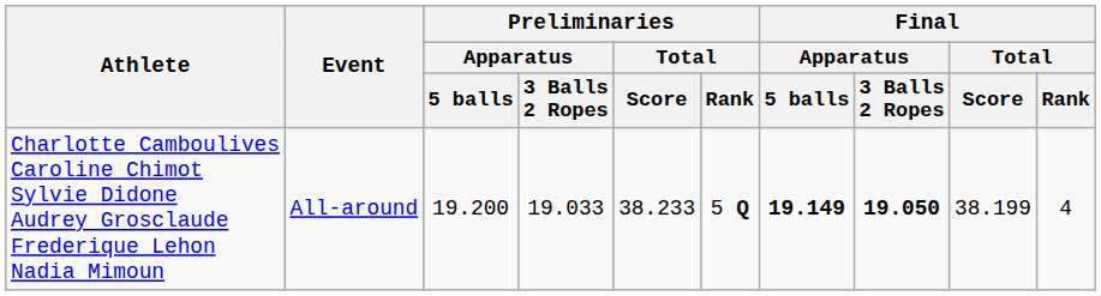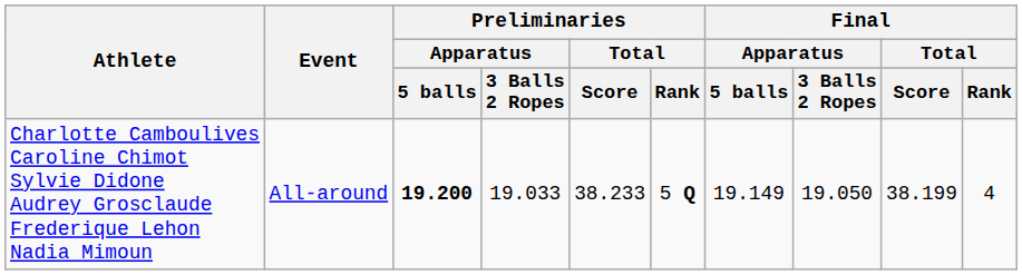row 4 | Preliminaries / Apparatus / 5 balls: normal -> bold
row 4 | Final / Apparatus / 5 balls: bold -> normal
row 4 | Final / Apparatus / 3 Balls 2 Ropes: bold -> normal
